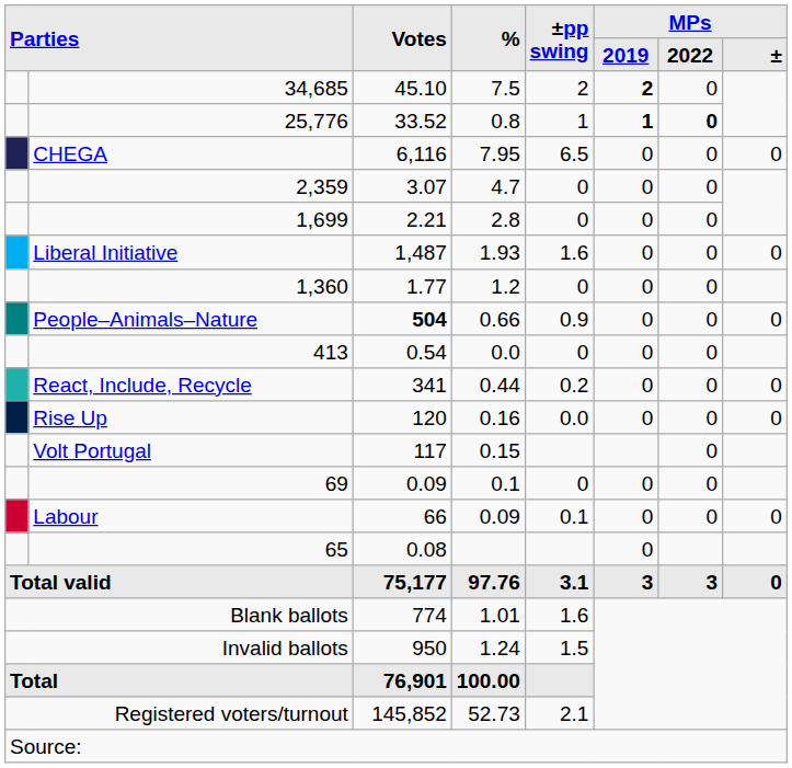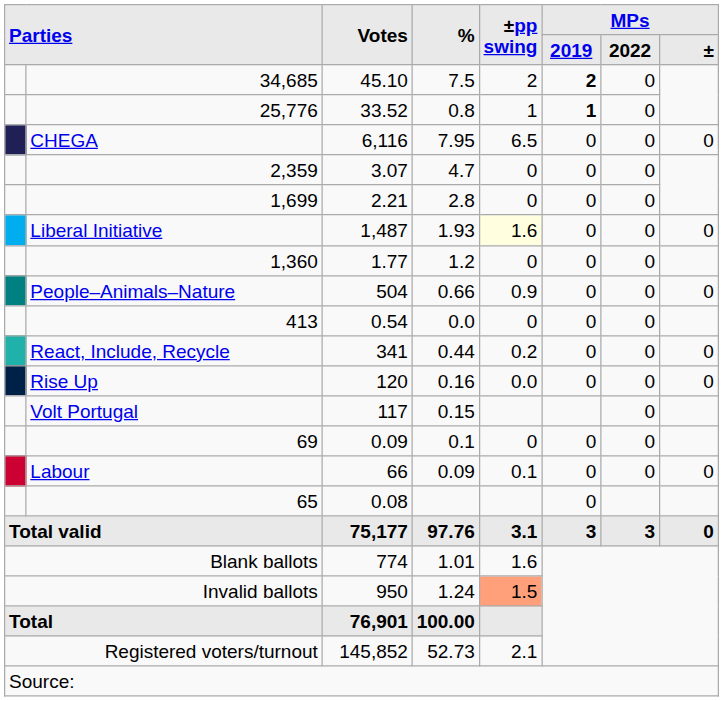25,776 | MPs / 2022: bold -> normal
Liberal Initiative | ±pp swing: no background -> lightyellow background
People–Animals–Nature | Votes: bold -> normal
Invalid ballots | ±pp swing: no background -> lightsalmon background
